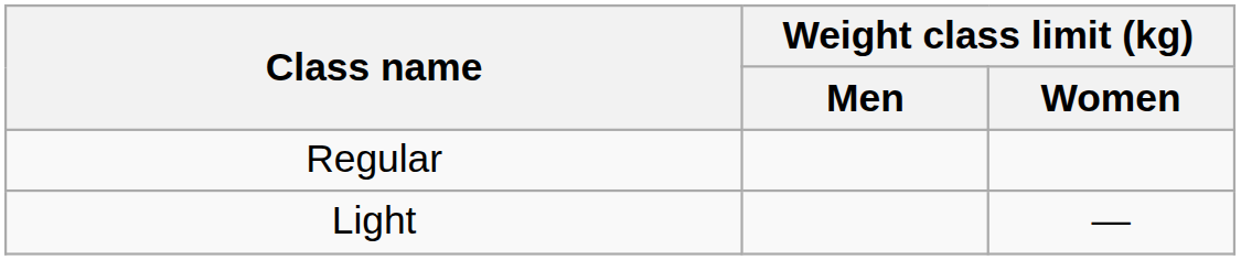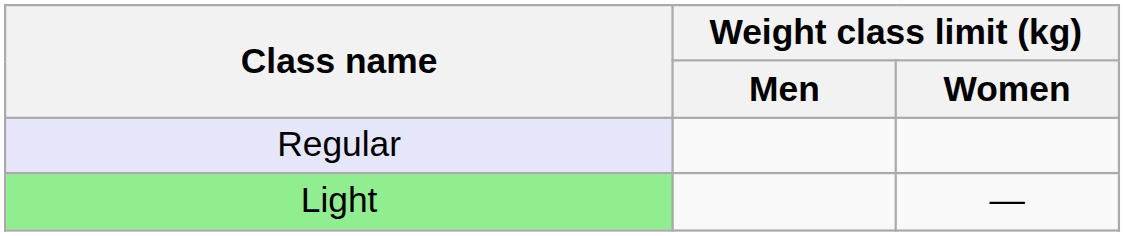Regular | Class name: no background -> lavender background
Light | Class name: no background -> lightgreen background
